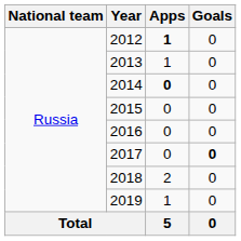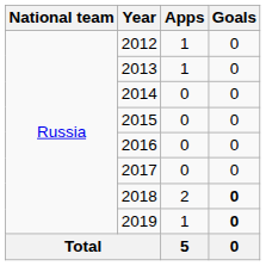2012 | Apps: bold -> normal
2014 | Apps: bold -> normal
2017 | Goals: bold -> normal
2018 | Goals: normal -> bold
2019 | Goals: normal -> bold
